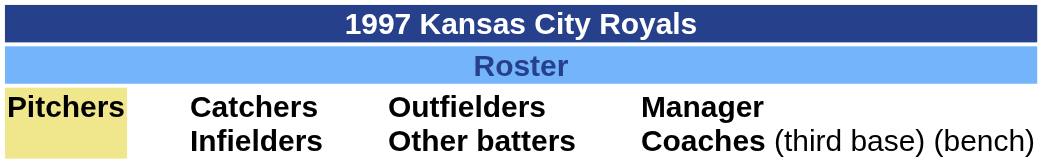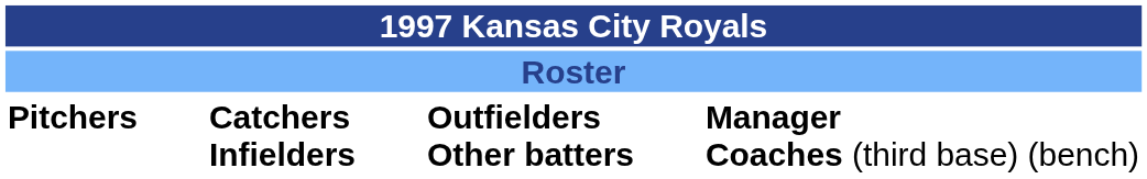Pitchers | column 1: khaki background -> no background
